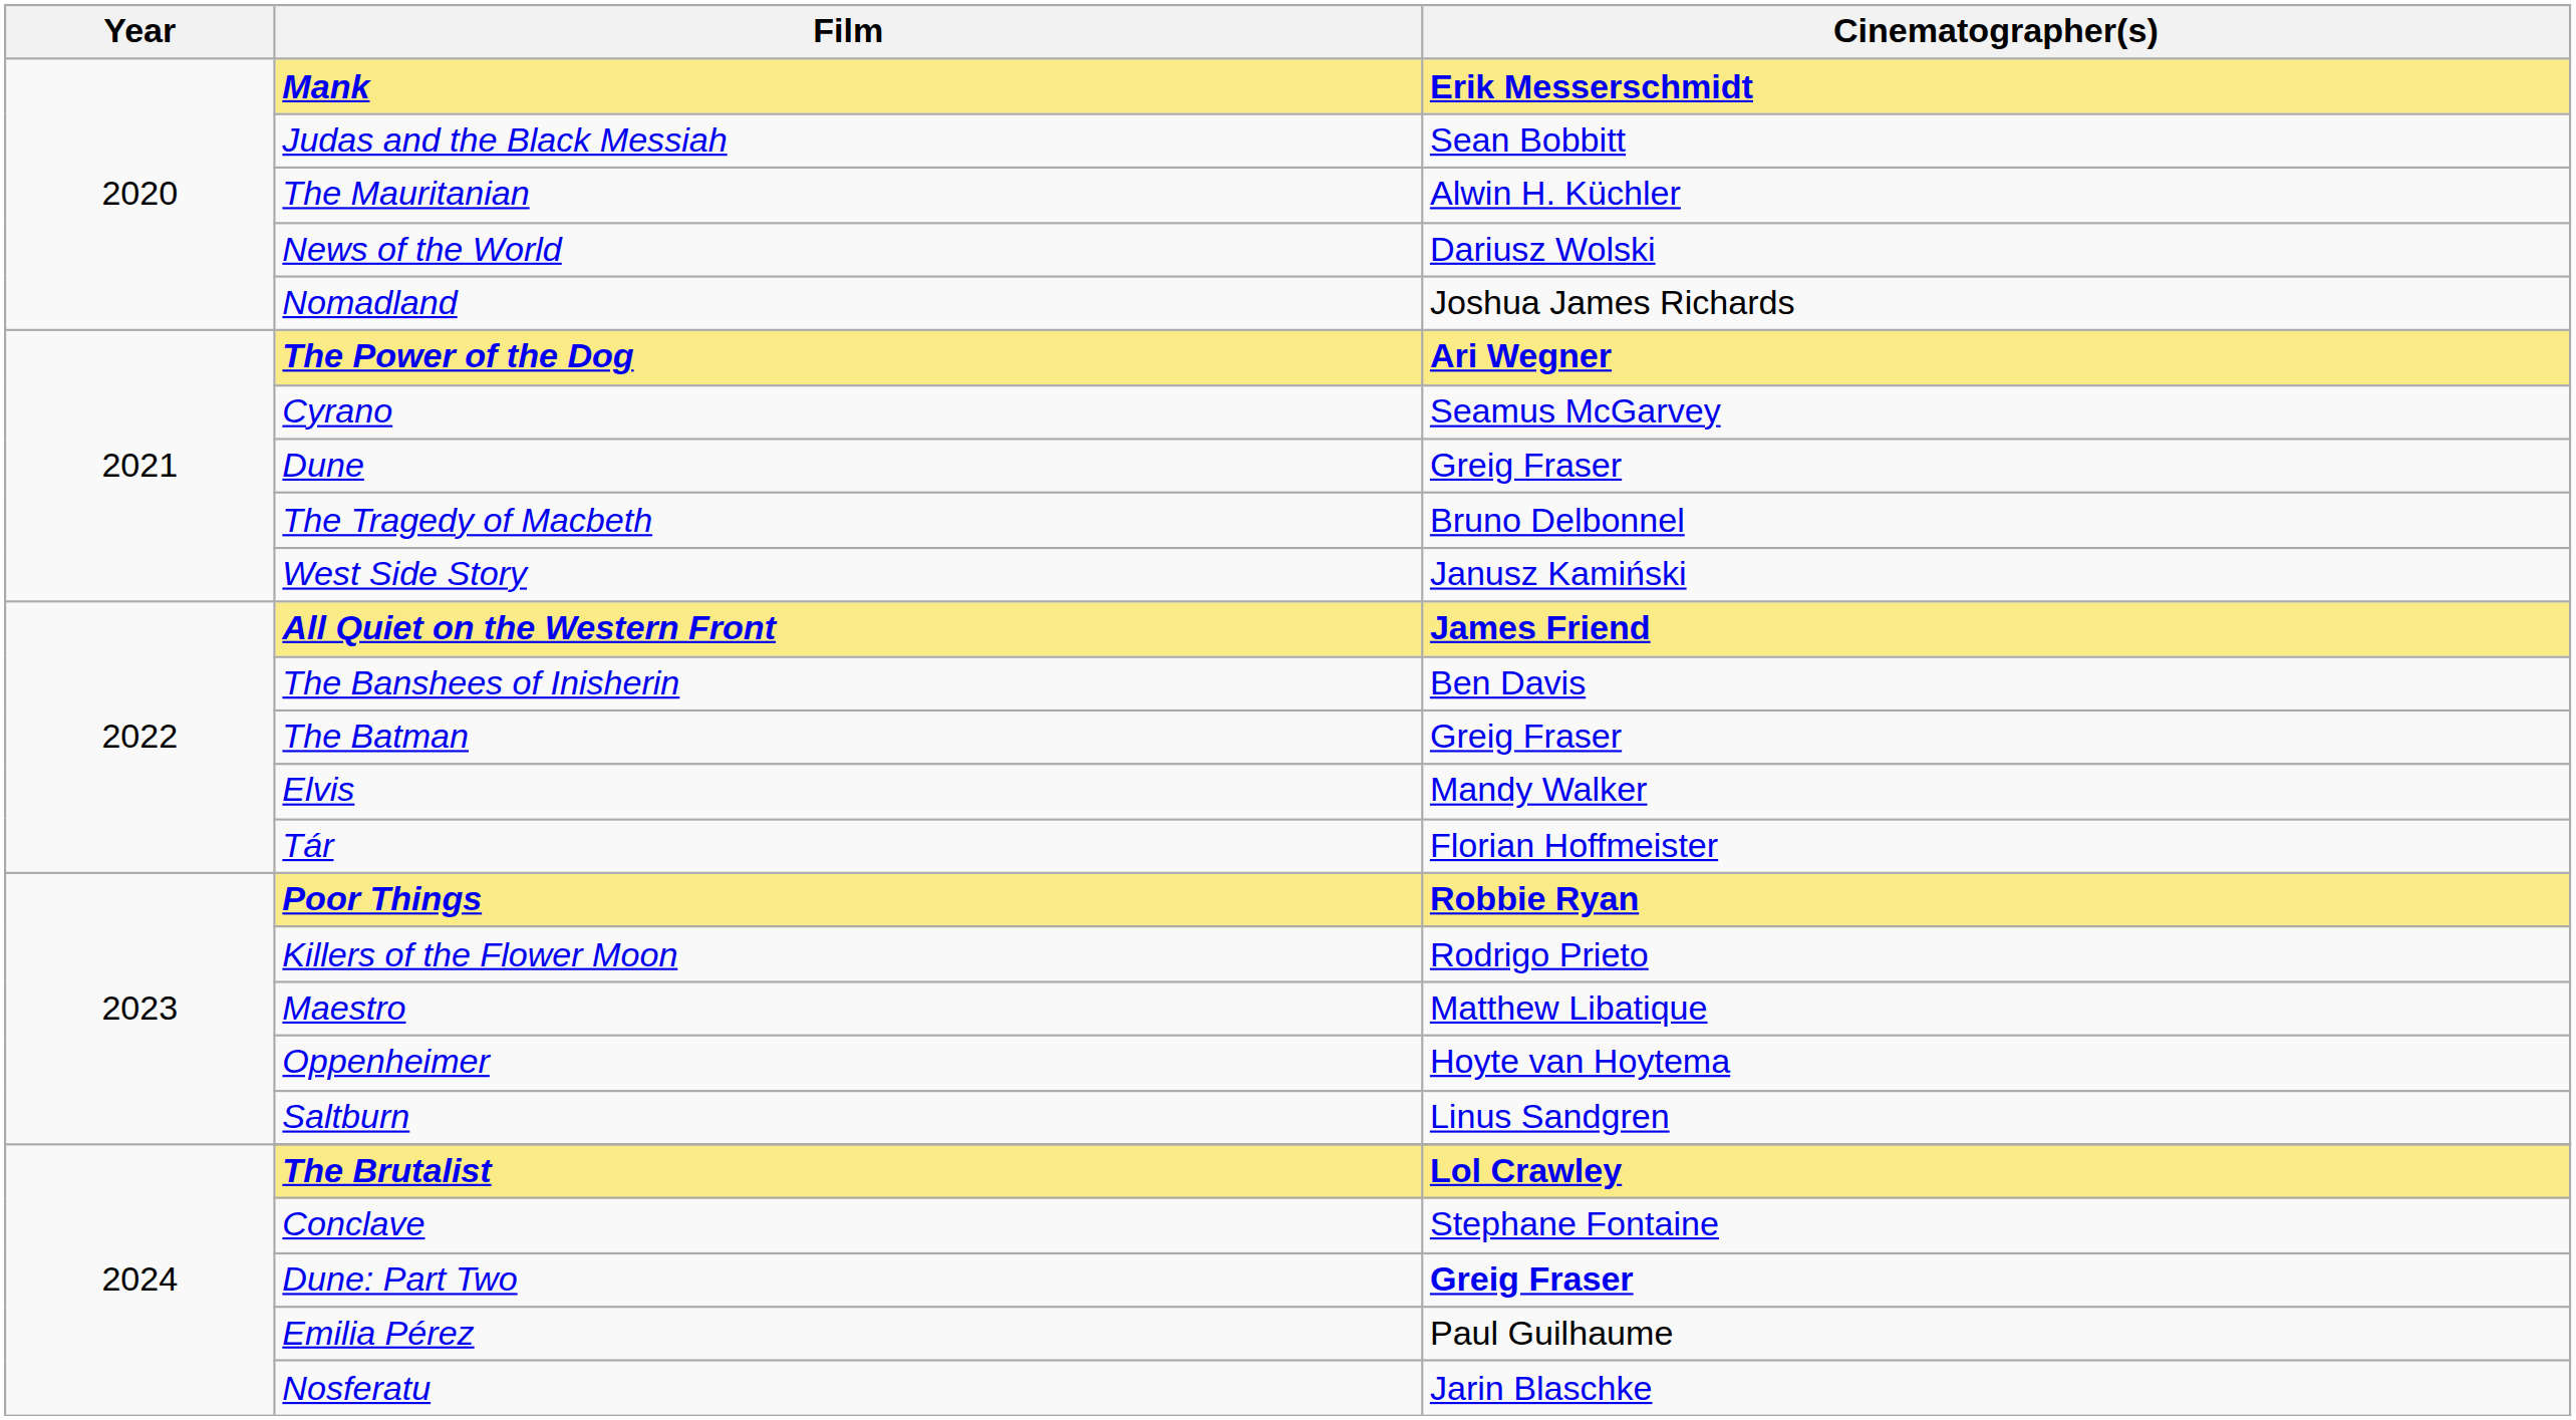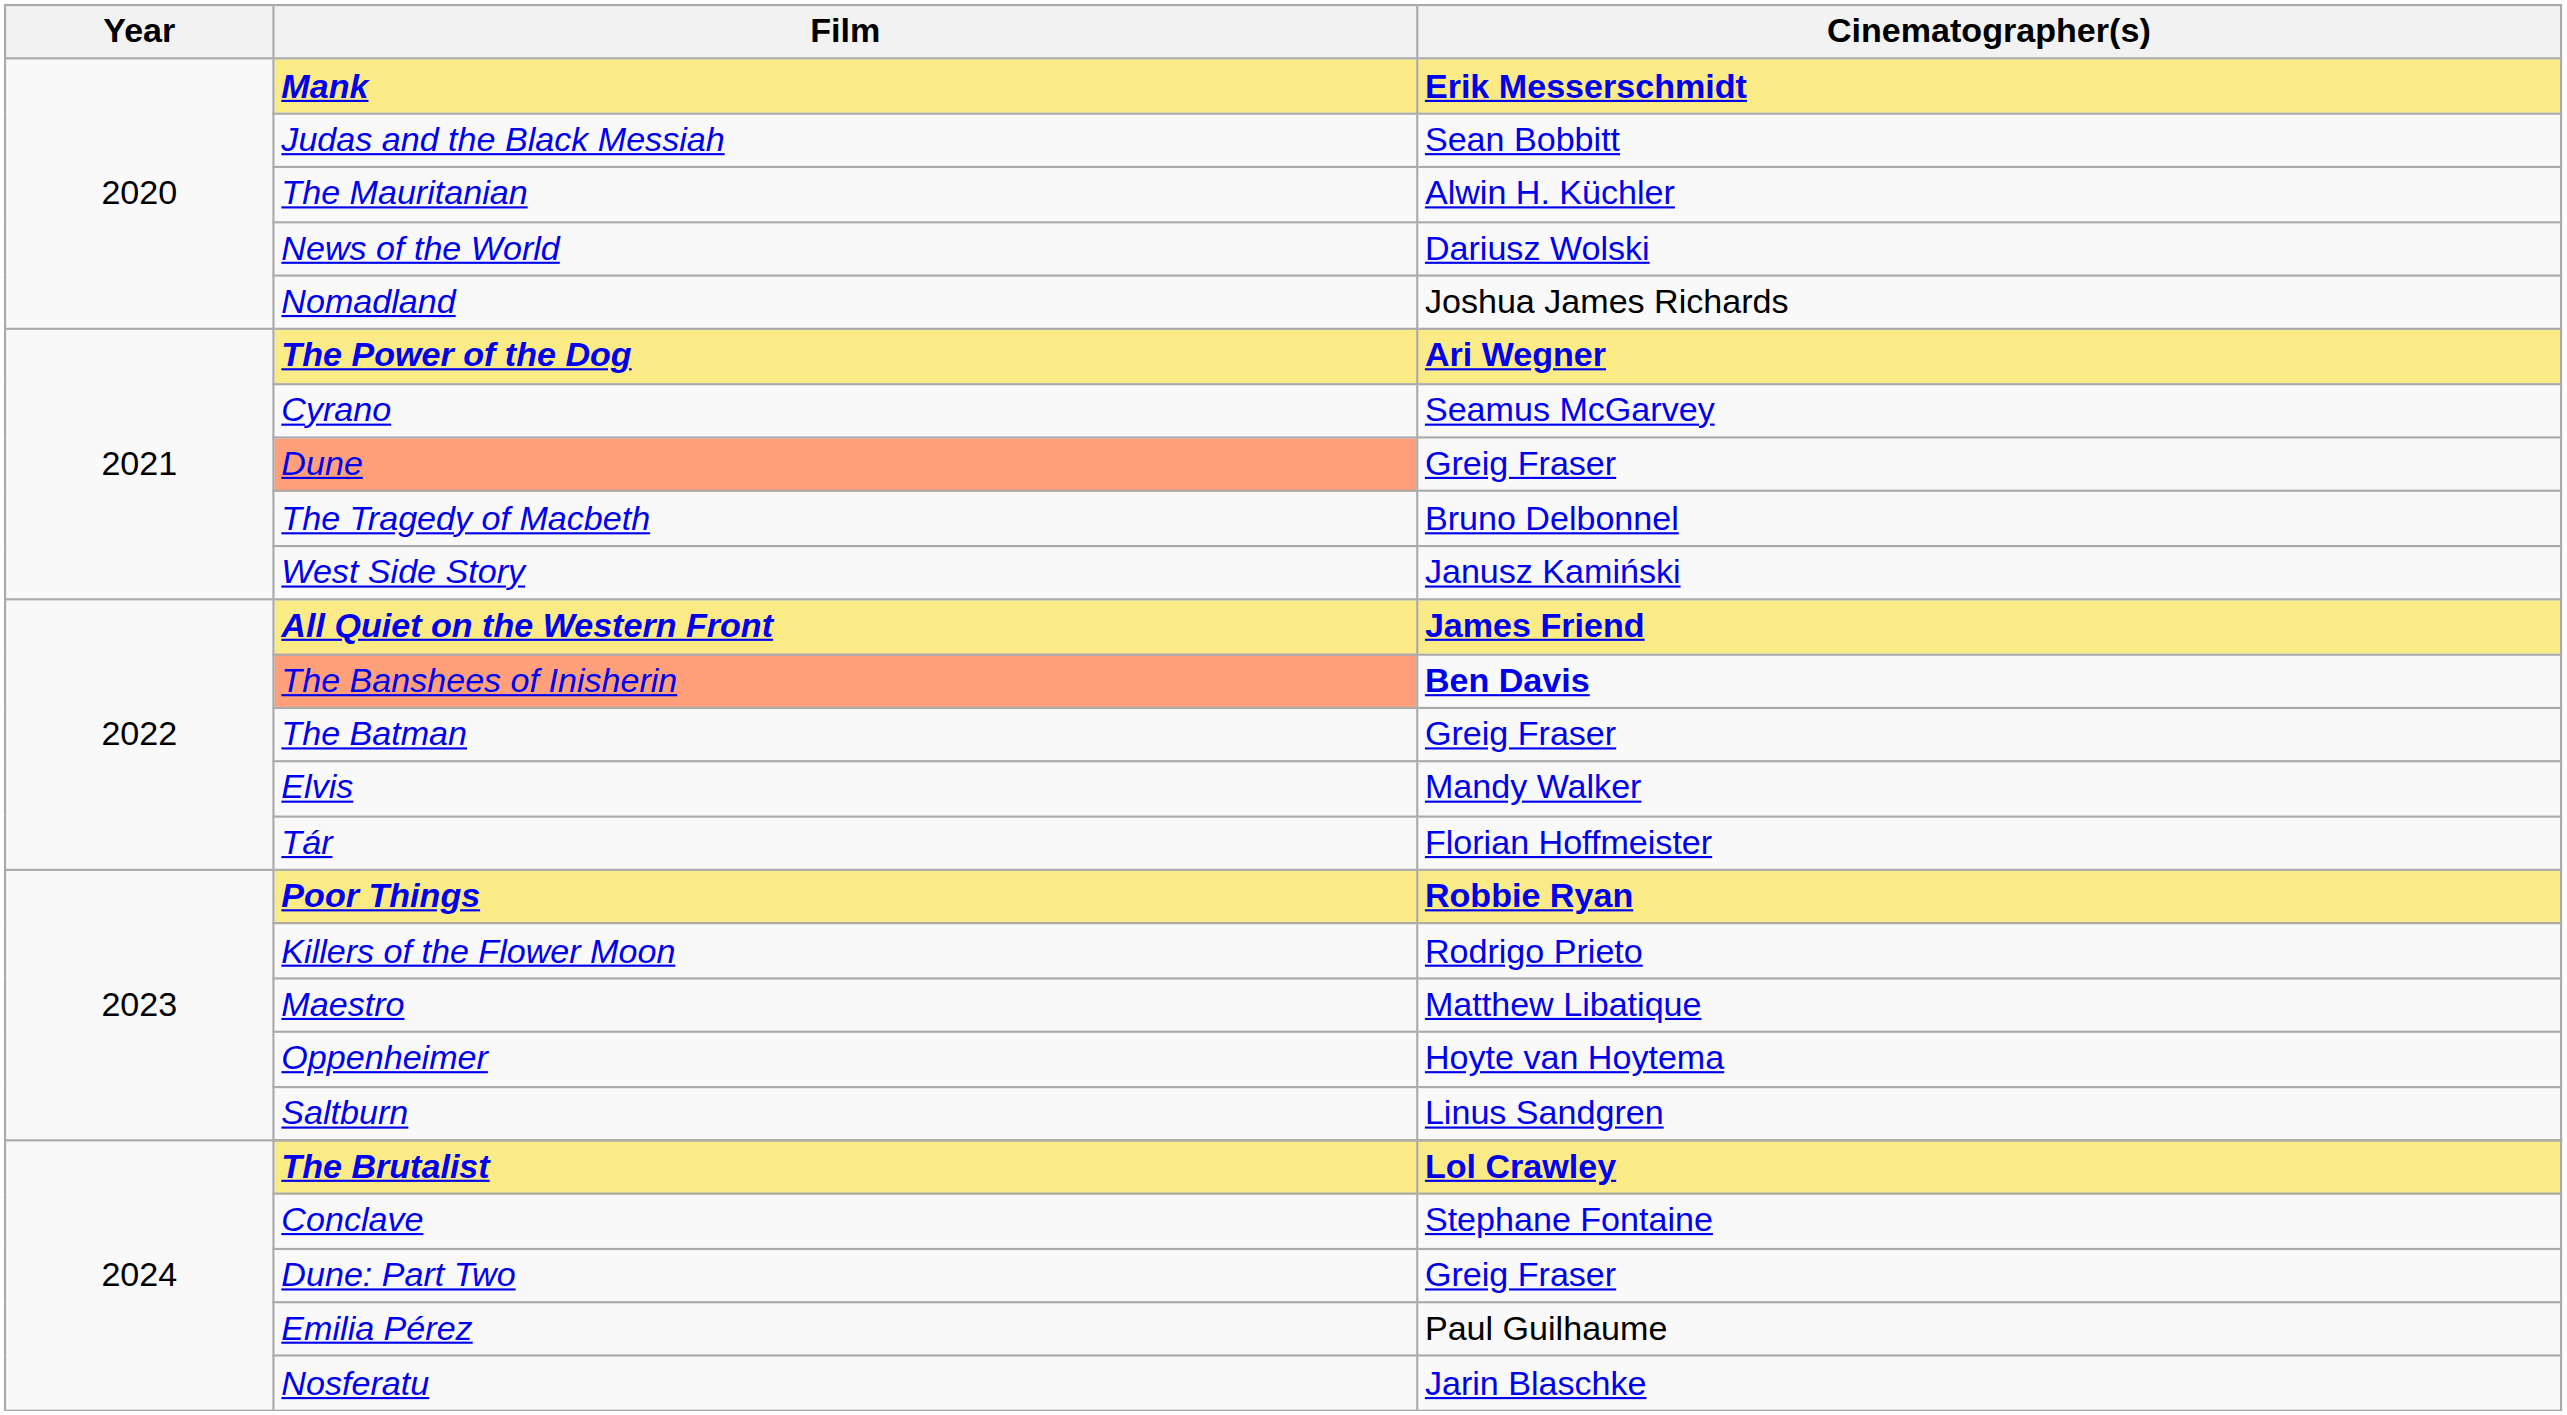Dune | Film: no background -> lightsalmon background
The Banshees of Inisherin | Film: no background -> lightsalmon background
The Banshees of Inisherin | Cinematographer(s): normal -> bold
Dune: Part Two | Cinematographer(s): bold -> normal
